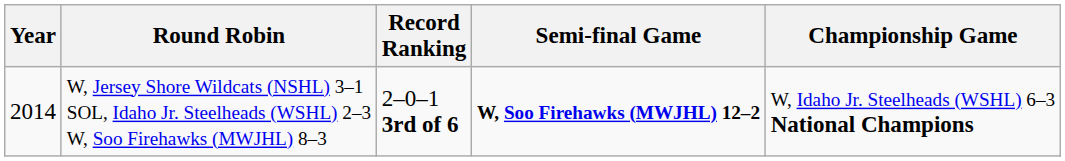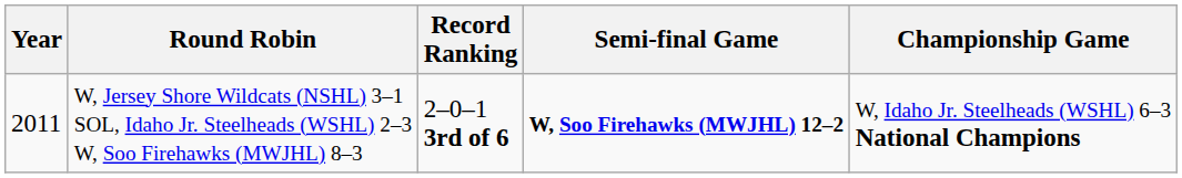row 2 | Year: 2014 -> 2011
